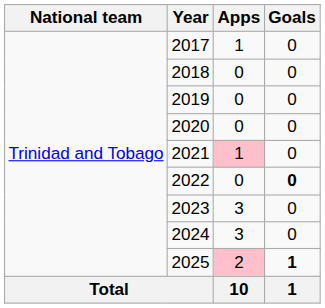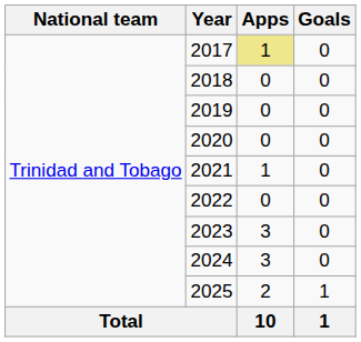2017 | Apps: no background -> khaki background
2021 | Apps: pink background -> no background
2022 | Goals: bold -> normal
2025 | Apps: pink background -> no background
2025 | Goals: bold -> normal
